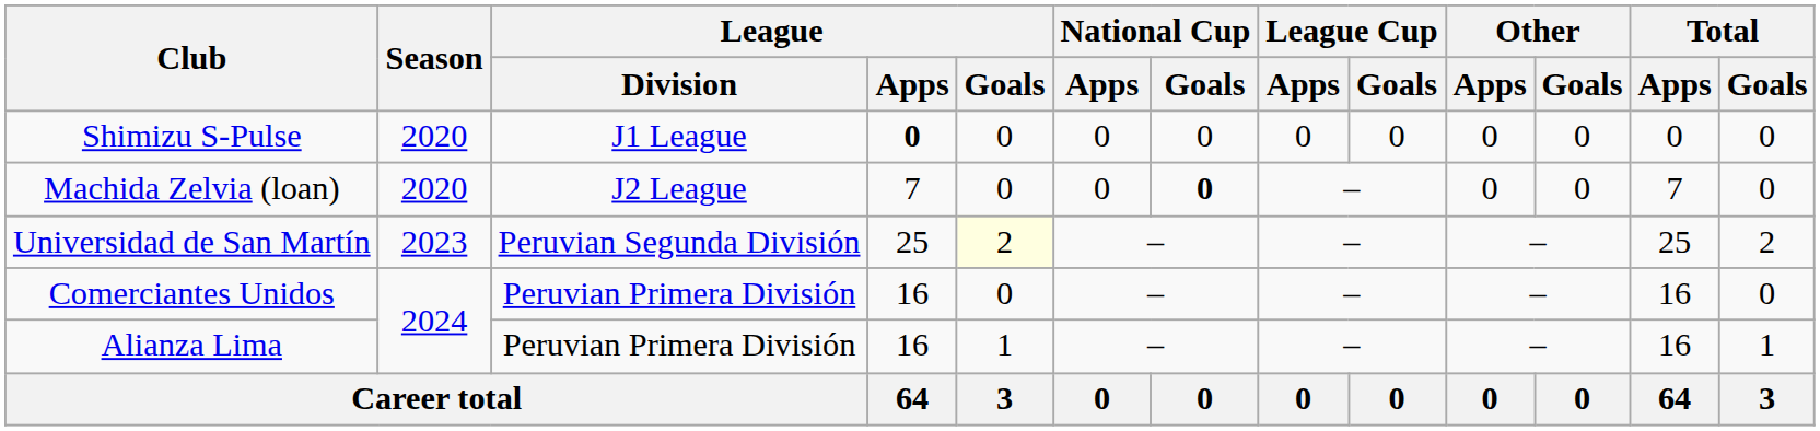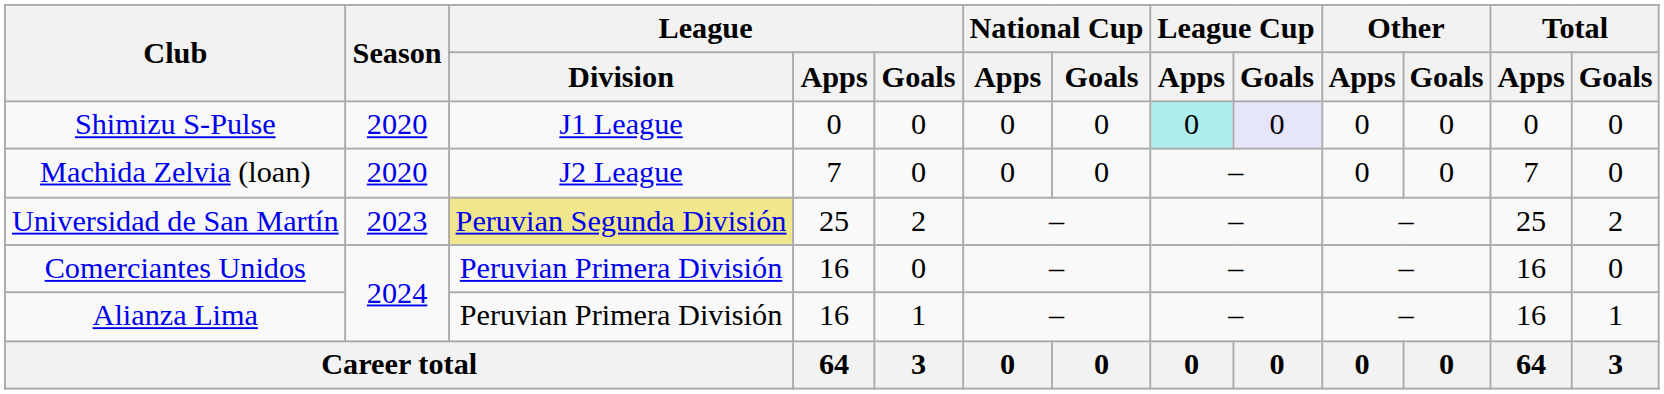Shimizu S-Pulse | League / Apps: bold -> normal
Shimizu S-Pulse | League Cup / Apps: no background -> paleturquoise background
Shimizu S-Pulse | League Cup / Goals: no background -> lavender background
Machida Zelvia (loan) | National Cup / Goals: bold -> normal
Universidad de San Martín | League / Division: no background -> khaki background
Universidad de San Martín | League / Goals: lightyellow background -> no background
